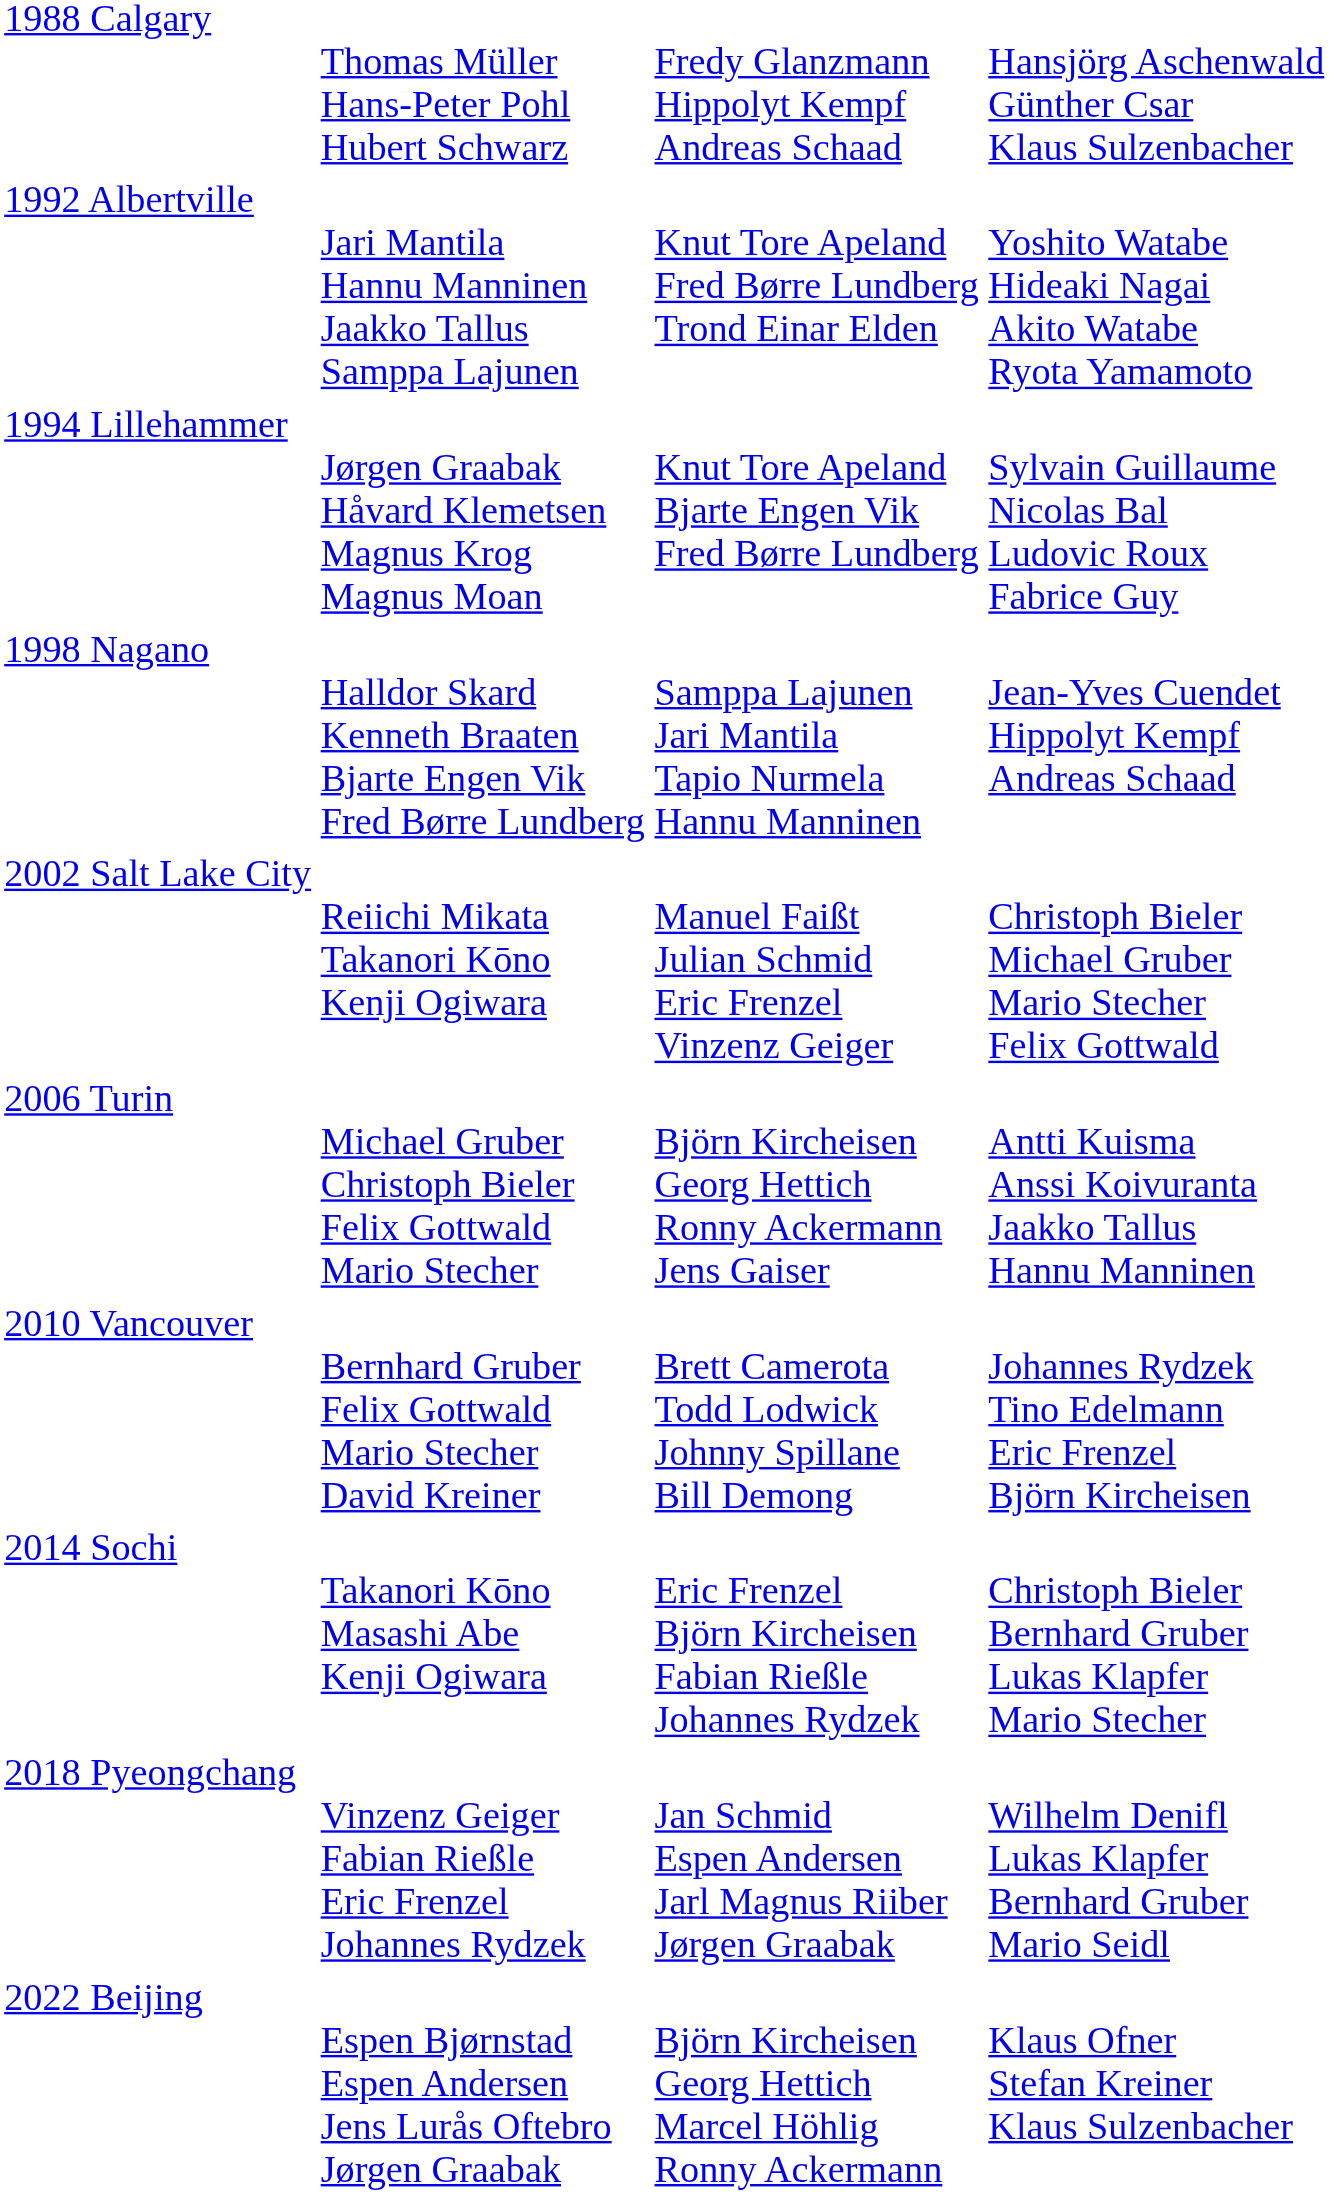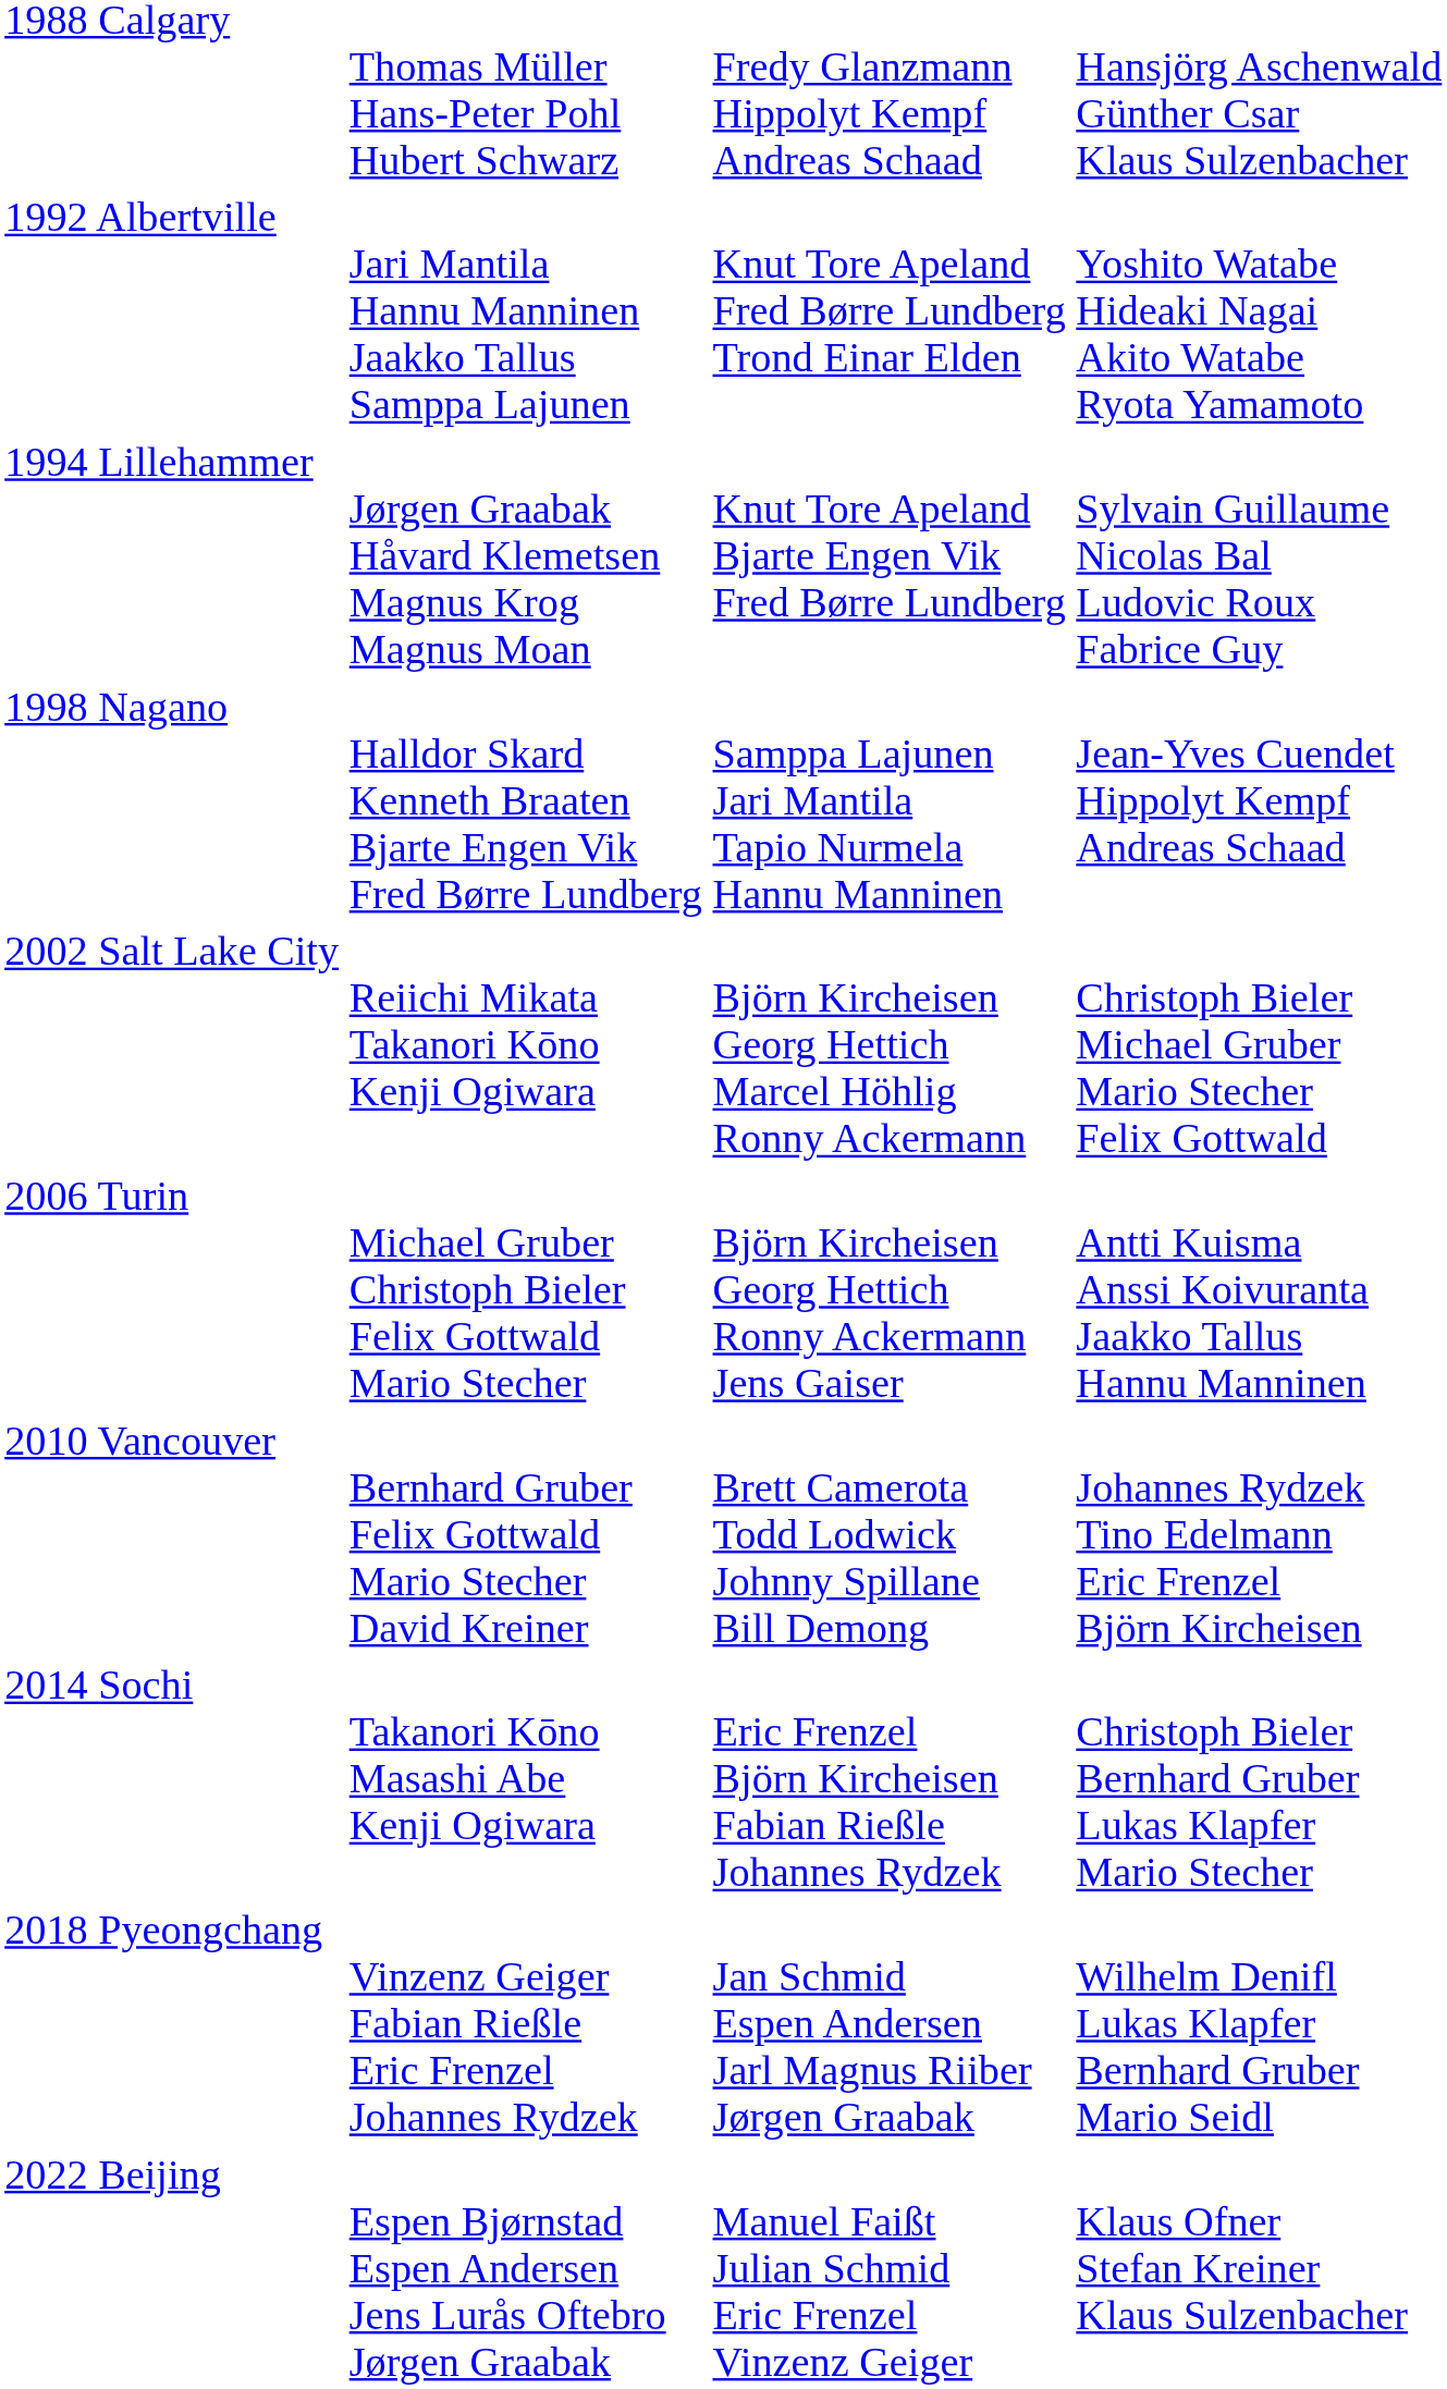2002 Salt Lake City | column 3: Manuel Faißt Julian Schmid Eric Frenzel Vinzenz Geiger -> Björn Kircheisen Georg Hettich Marcel Höhlig Ronny Ackermann
2022 Beijing | column 3: Björn Kircheisen Georg Hettich Marcel Höhlig Ronny Ackermann -> Manuel Faißt Julian Schmid Eric Frenzel Vinzenz Geiger
